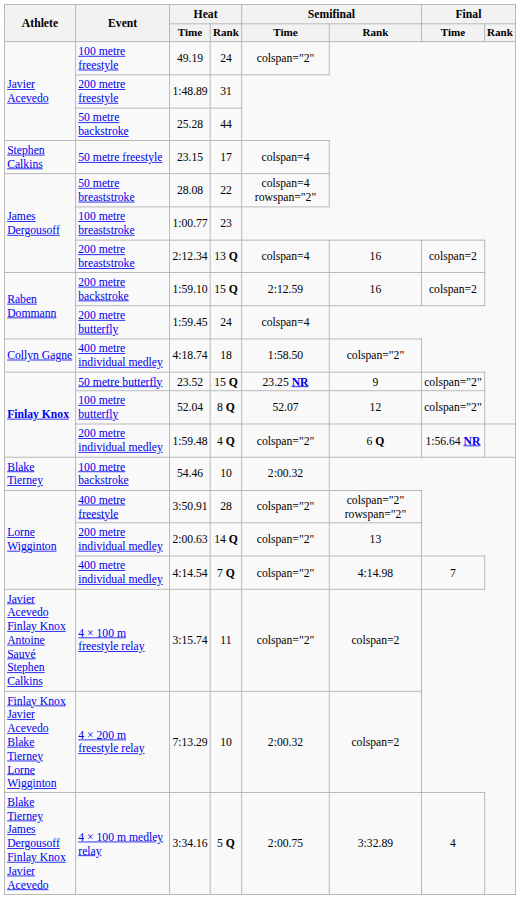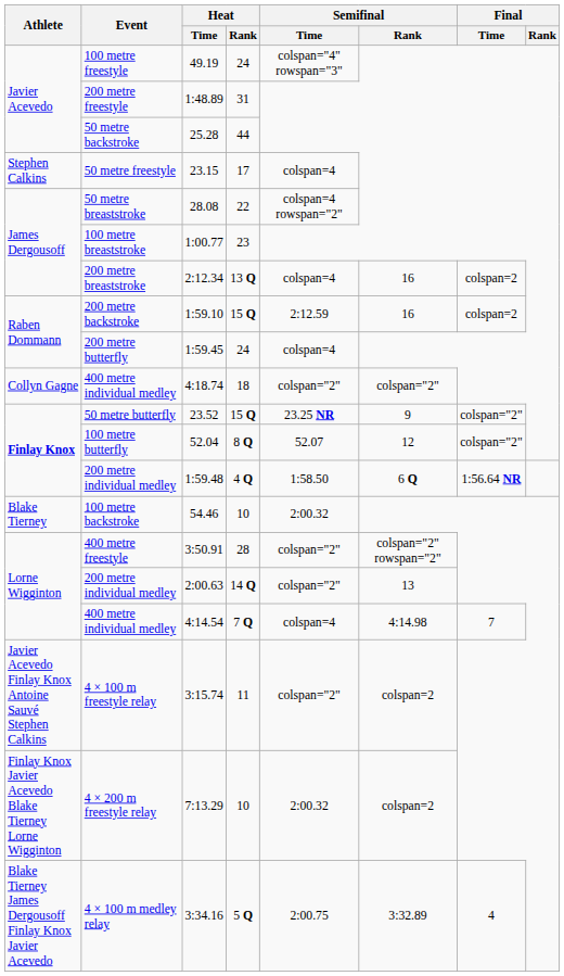100 metre freestyle | Semifinal / Time: colspan="2" -> colspan="4" rowspan="3"
400 metre individual medley / 4:18.74 | Semifinal / Time: 1:58.50 -> colspan="2"
200 metre individual medley / 1:59.48 | Semifinal / Time: colspan="2" -> 1:58.50
400 metre individual medley / 4:14.54 | Semifinal / Time: colspan="2" -> colspan=4
